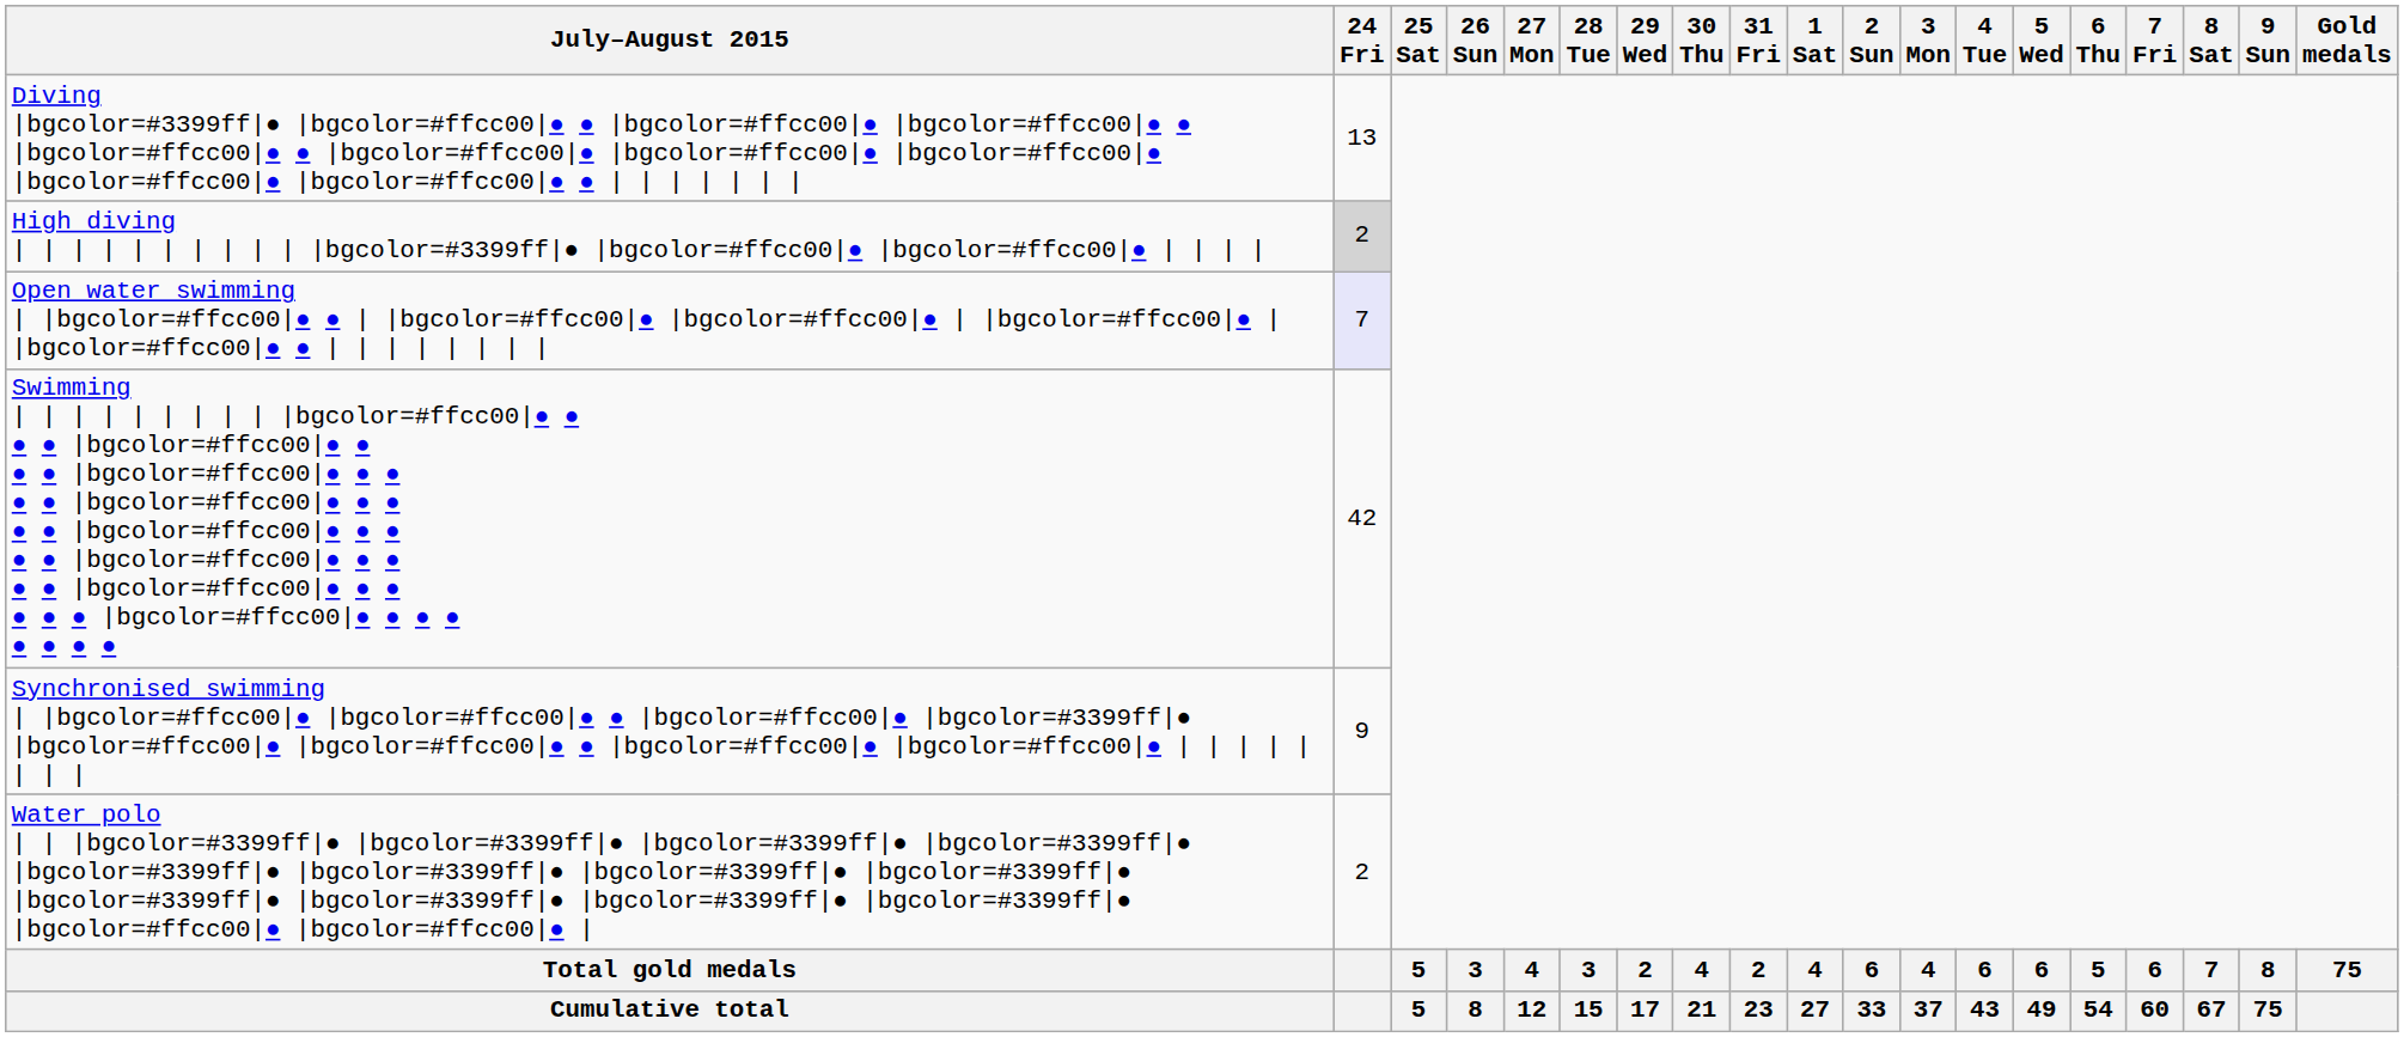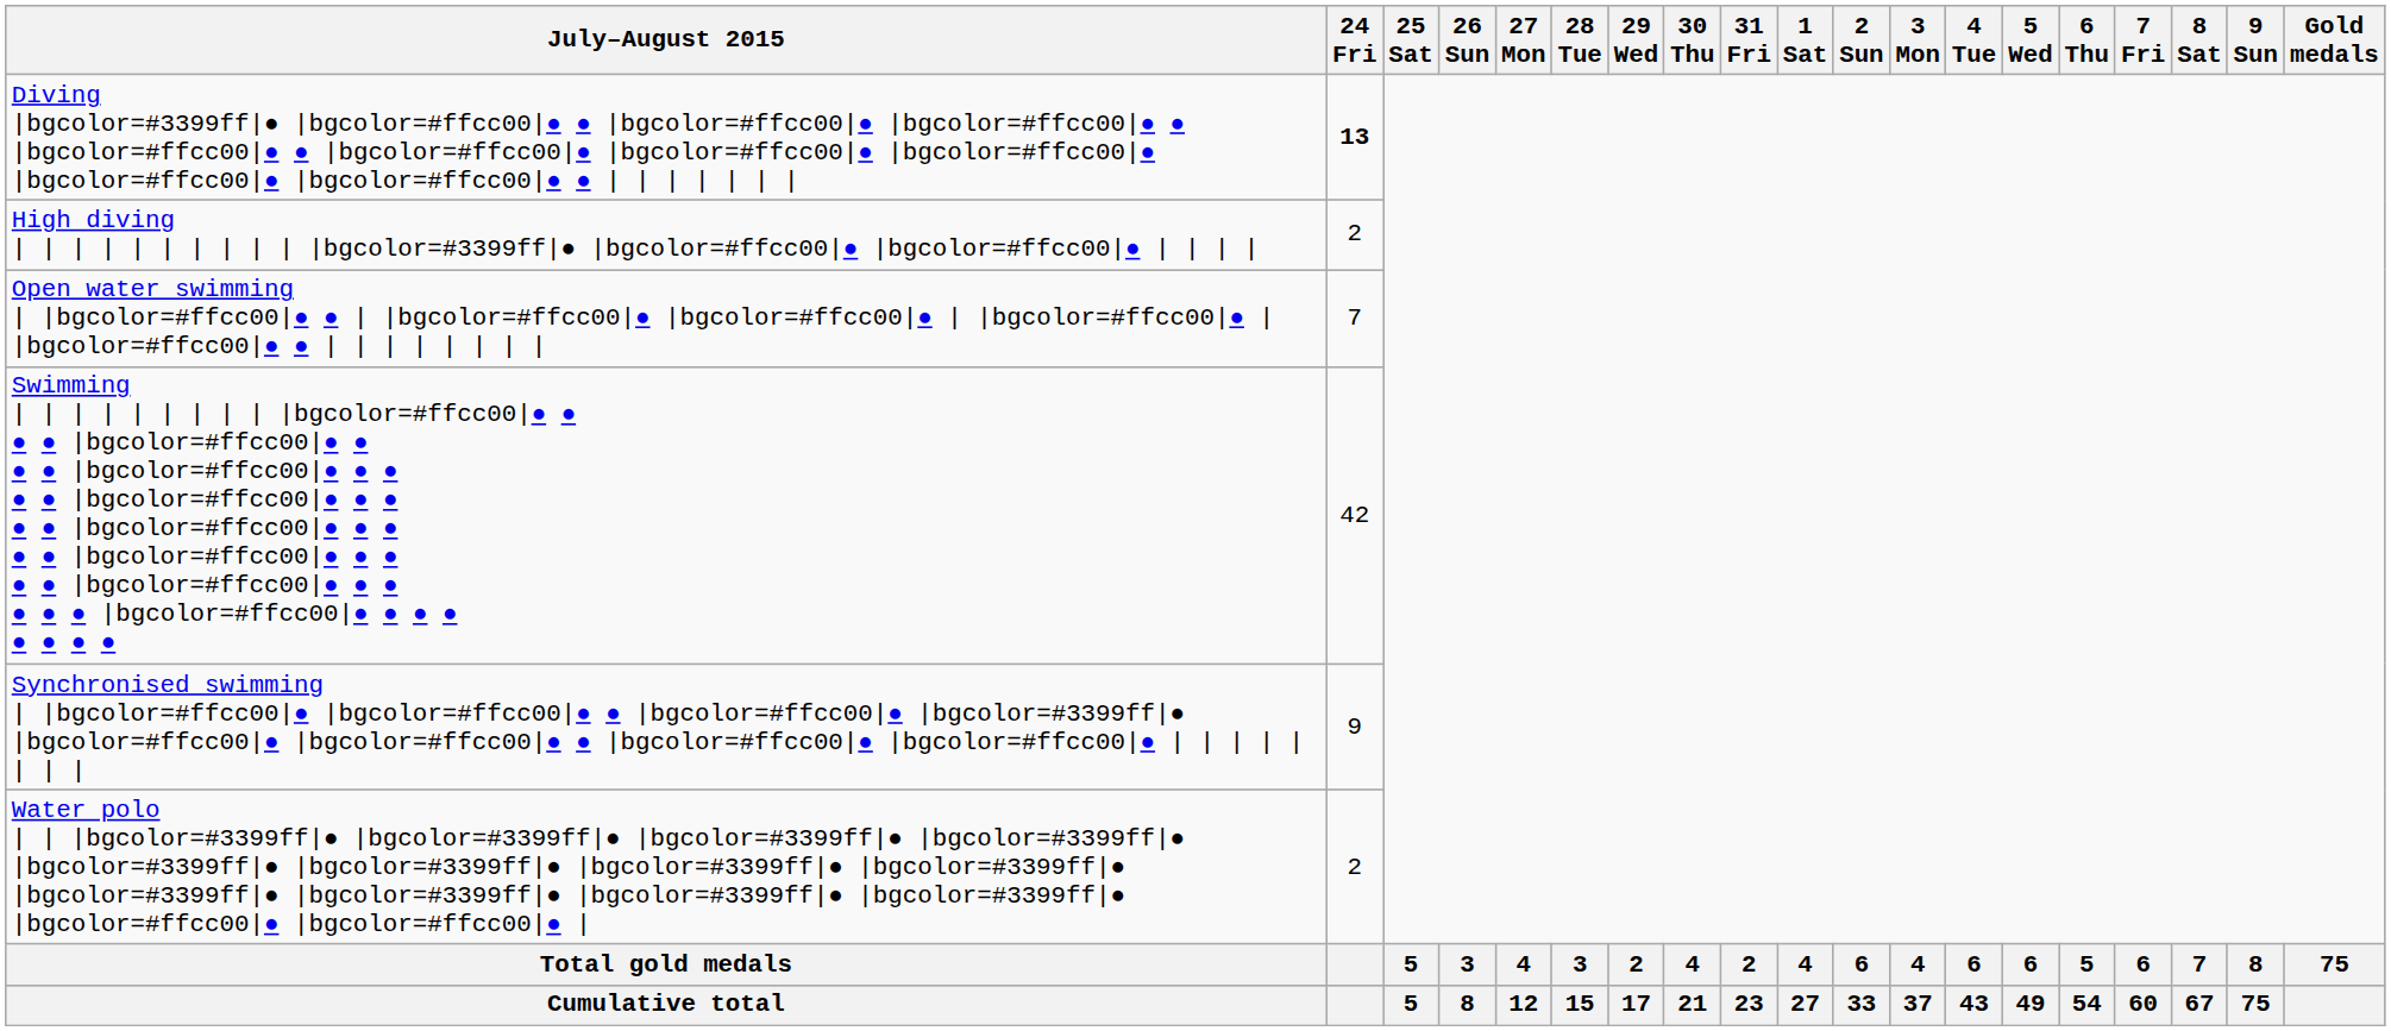row 2 | 24 Fri: normal -> bold
row 3 | 24 Fri: lightgrey background -> no background
row 4 | 24 Fri: lavender background -> no background
